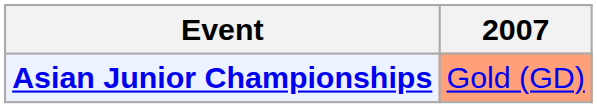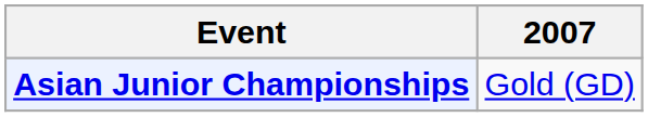Asian Junior Championships | 2007: lightsalmon background -> no background
